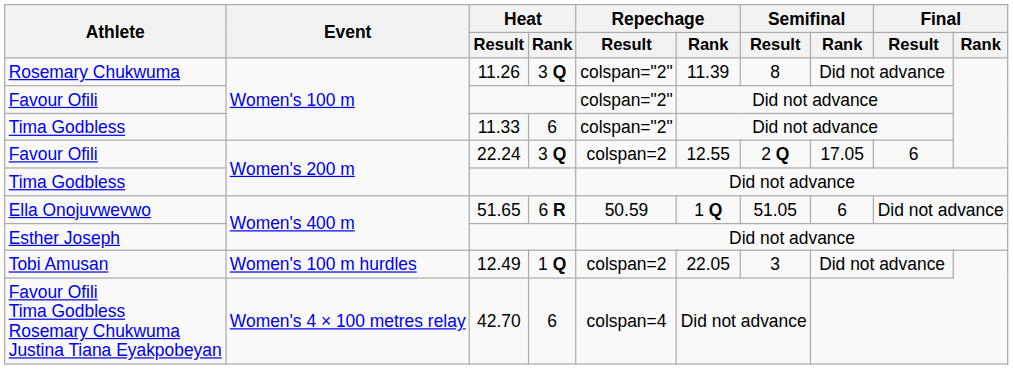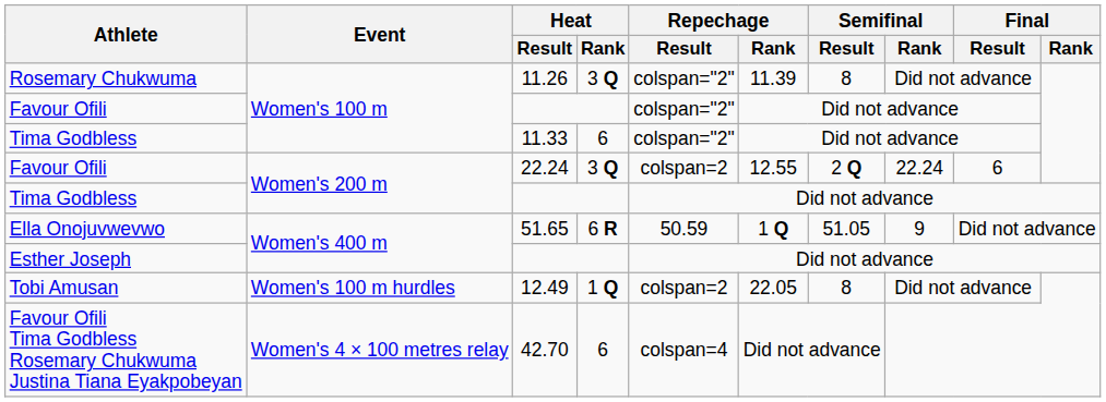Favour Ofili / 22.24 | Semifinal / Rank: 17.05 -> 22.24
Ella Onojuvwevwo | Semifinal / Rank: 6 -> 9
Tobi Amusan | Semifinal / Result: 3 -> 8
